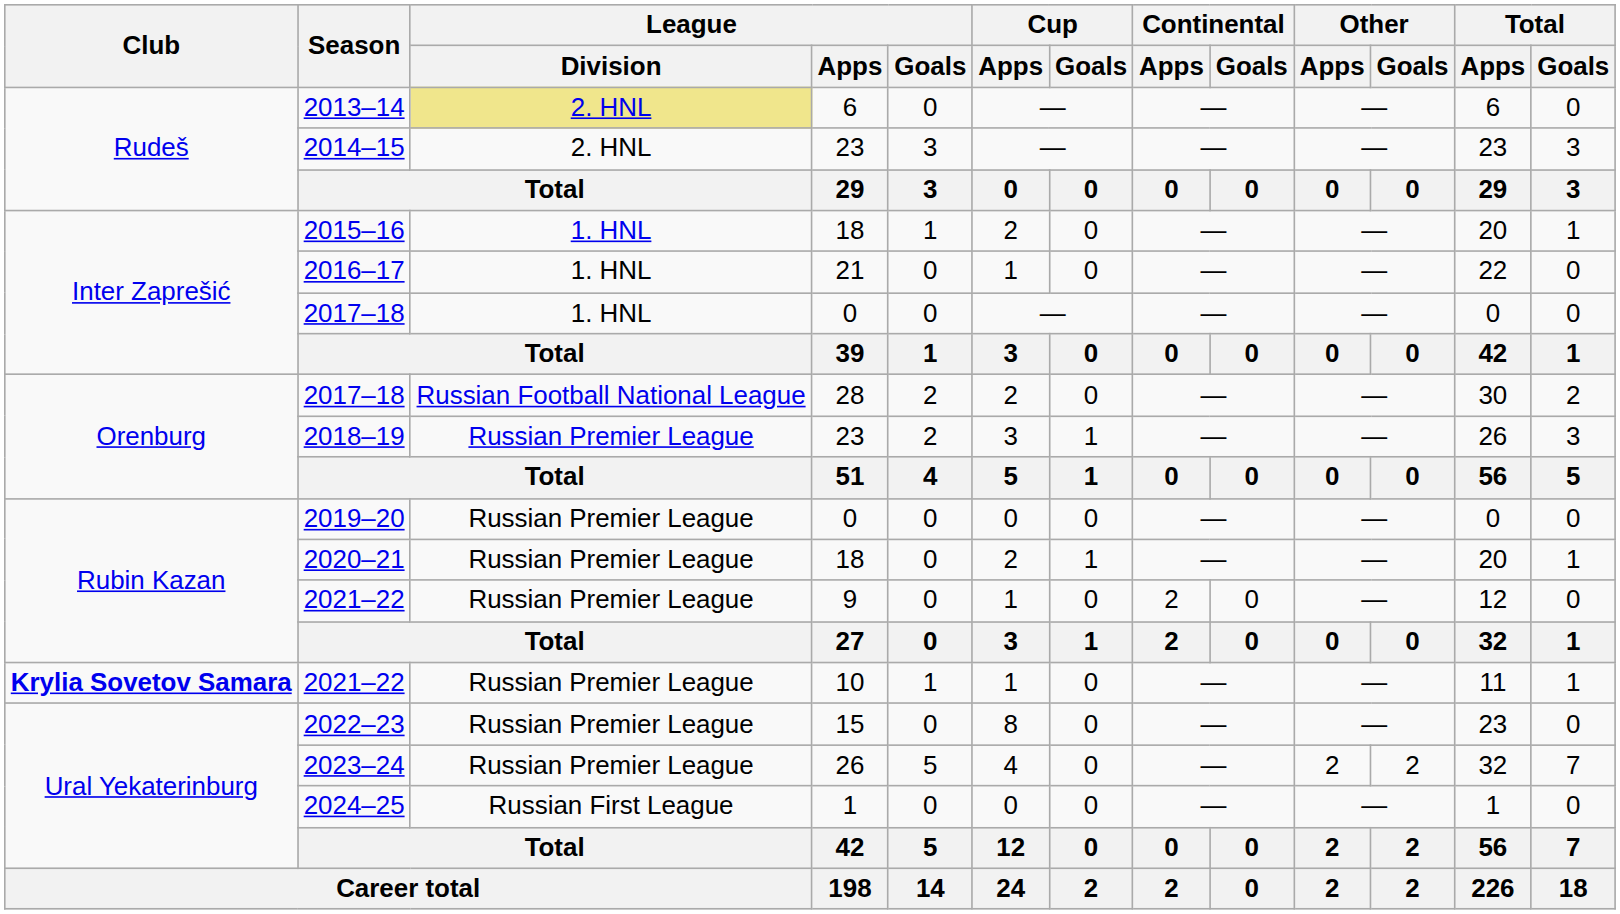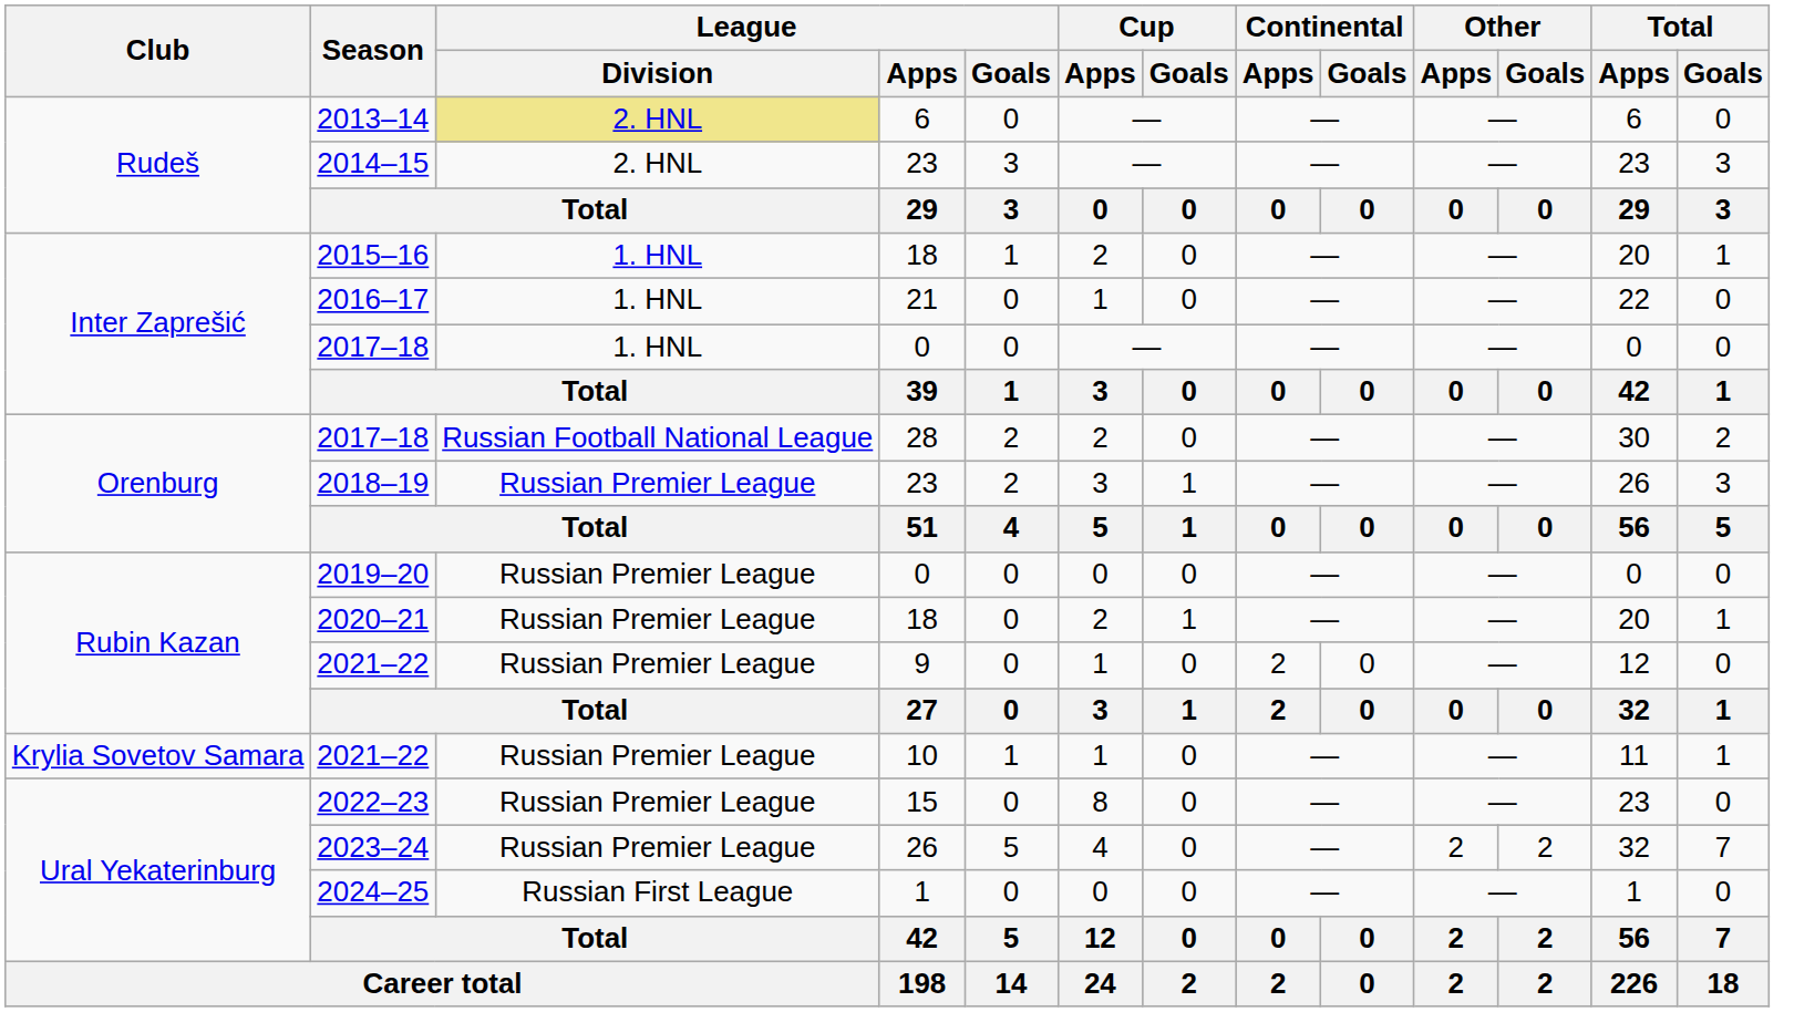2021–22 / 10 | Club: bold -> normal
